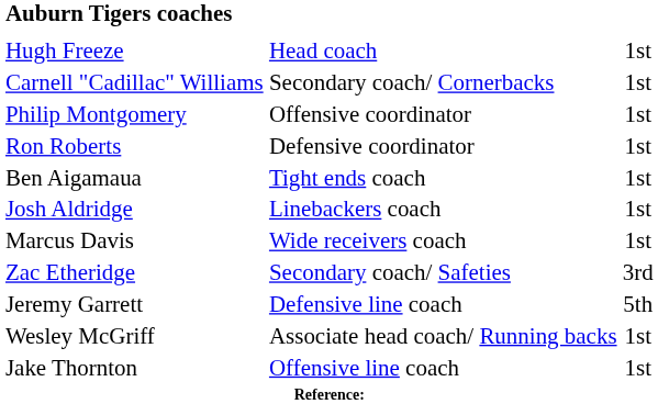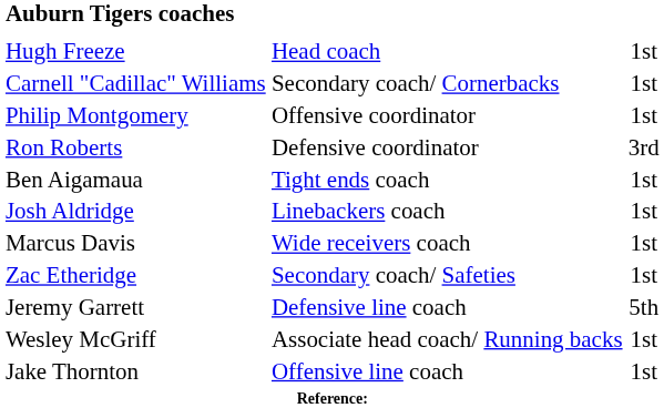Ron Roberts | column 3: 1st -> 3rd
Zac Etheridge | column 3: 3rd -> 1st
